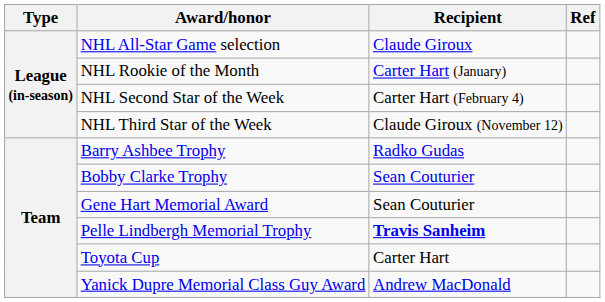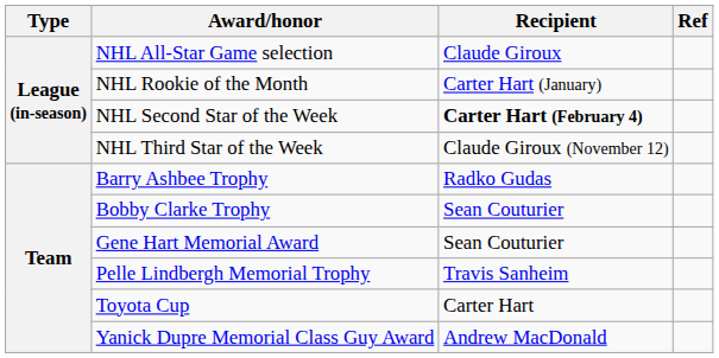NHL Second Star of the Week | Recipient: normal -> bold
Pelle Lindbergh Memorial Trophy | Recipient: bold -> normal
